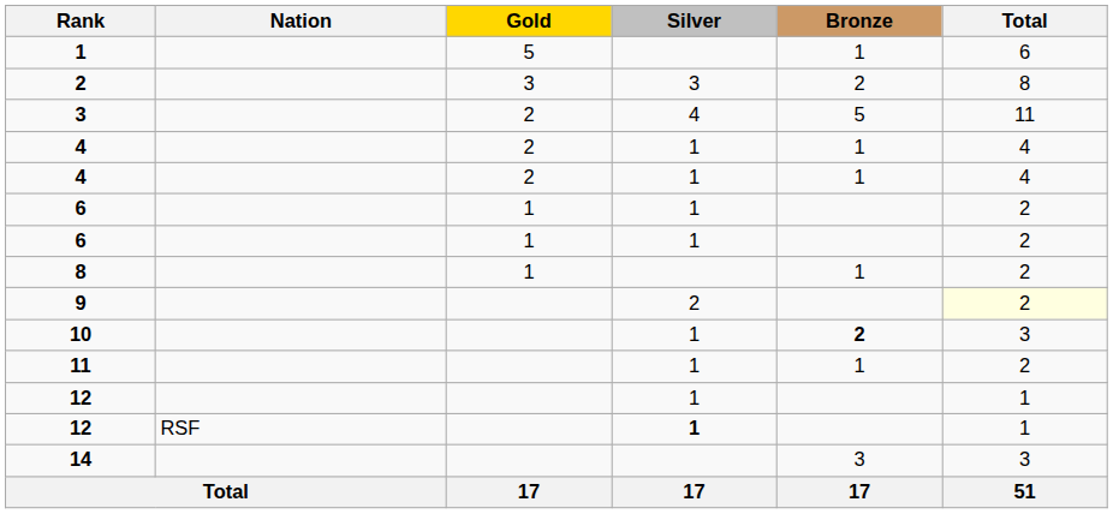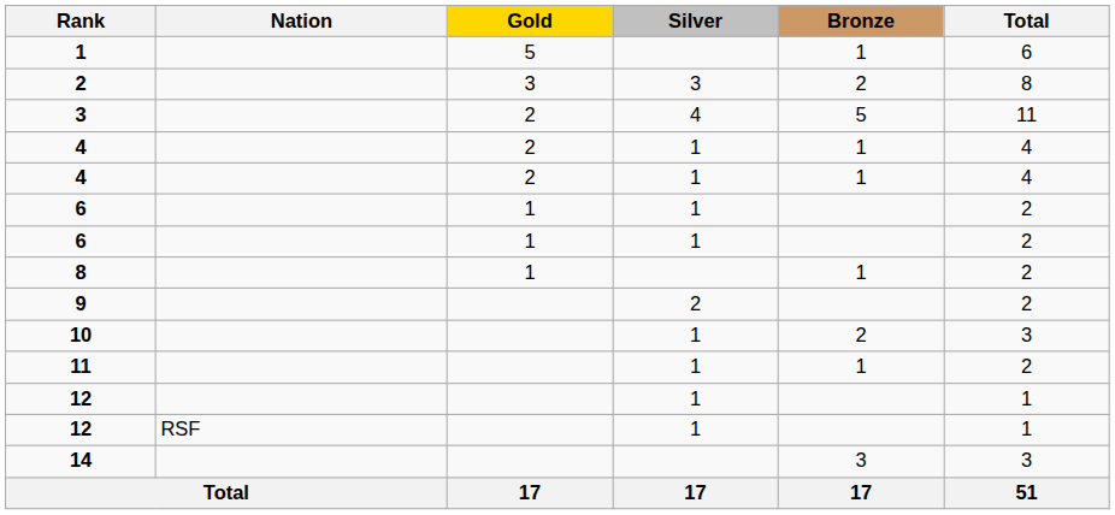9 | Total: lightyellow background -> no background
10 | Bronze: bold -> normal
12 / RSF | Silver: bold -> normal
